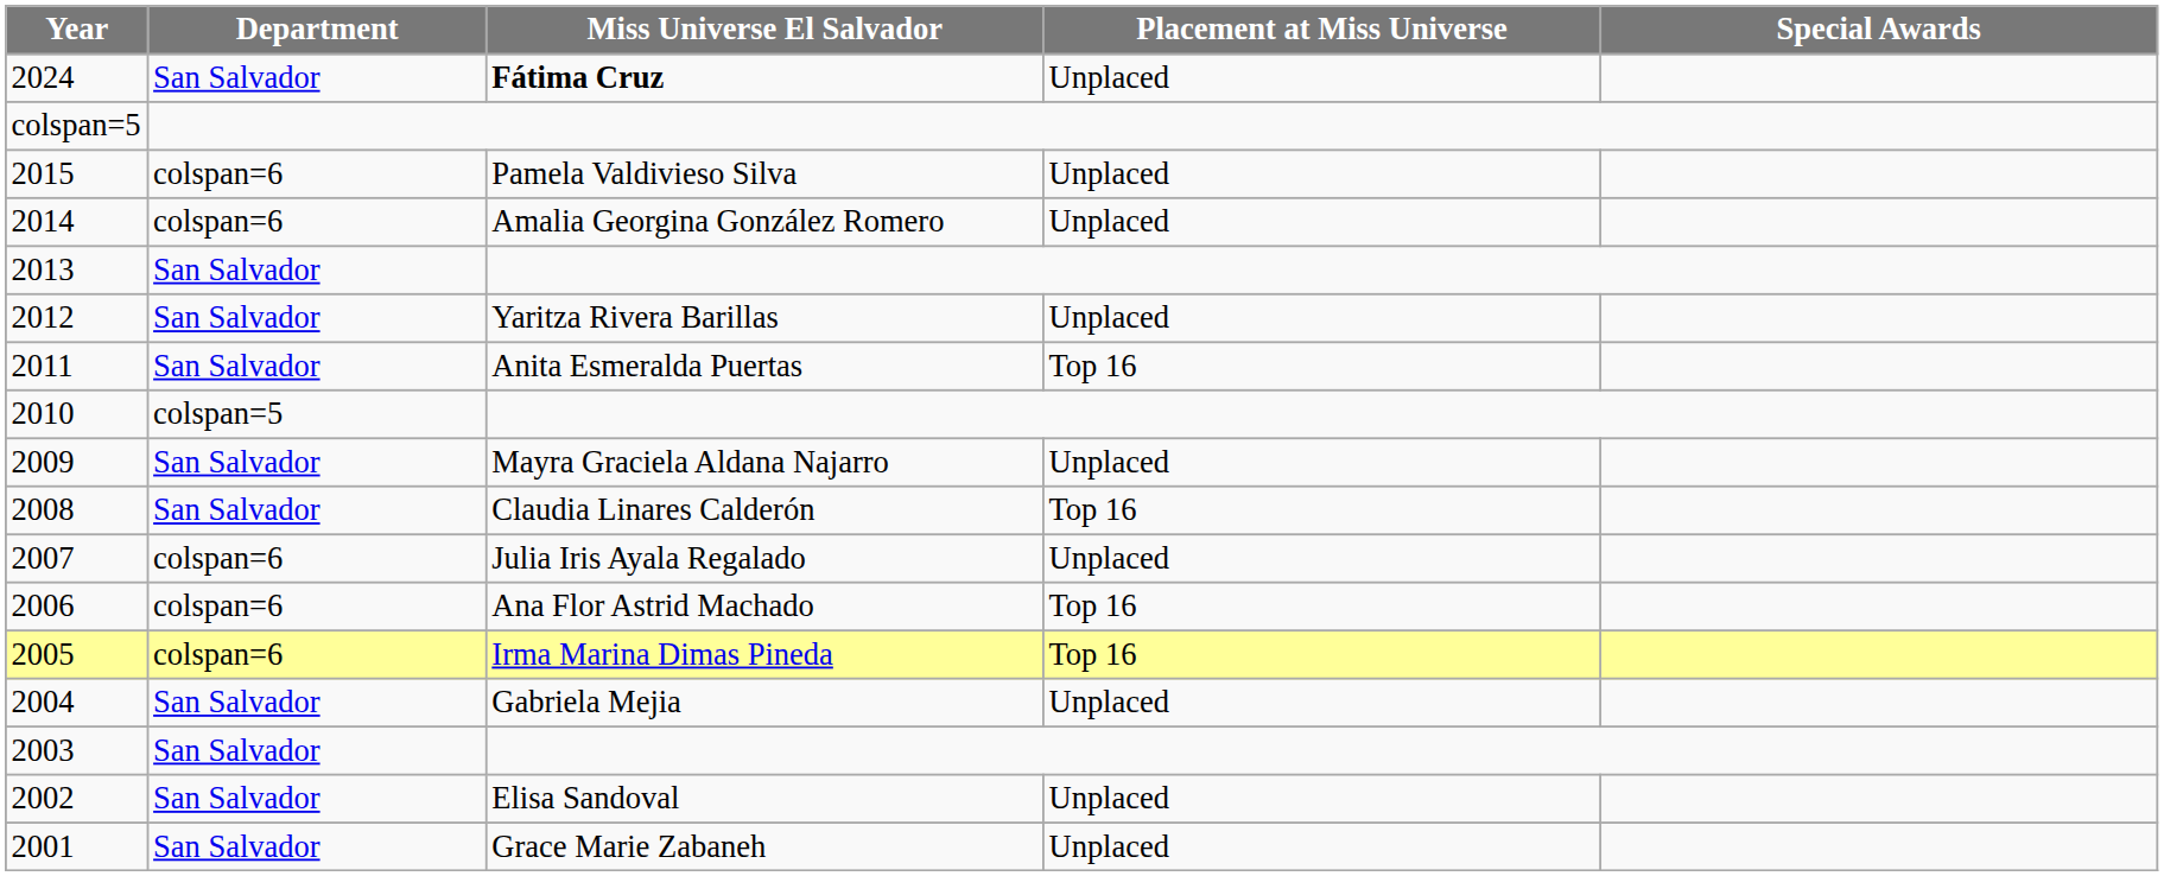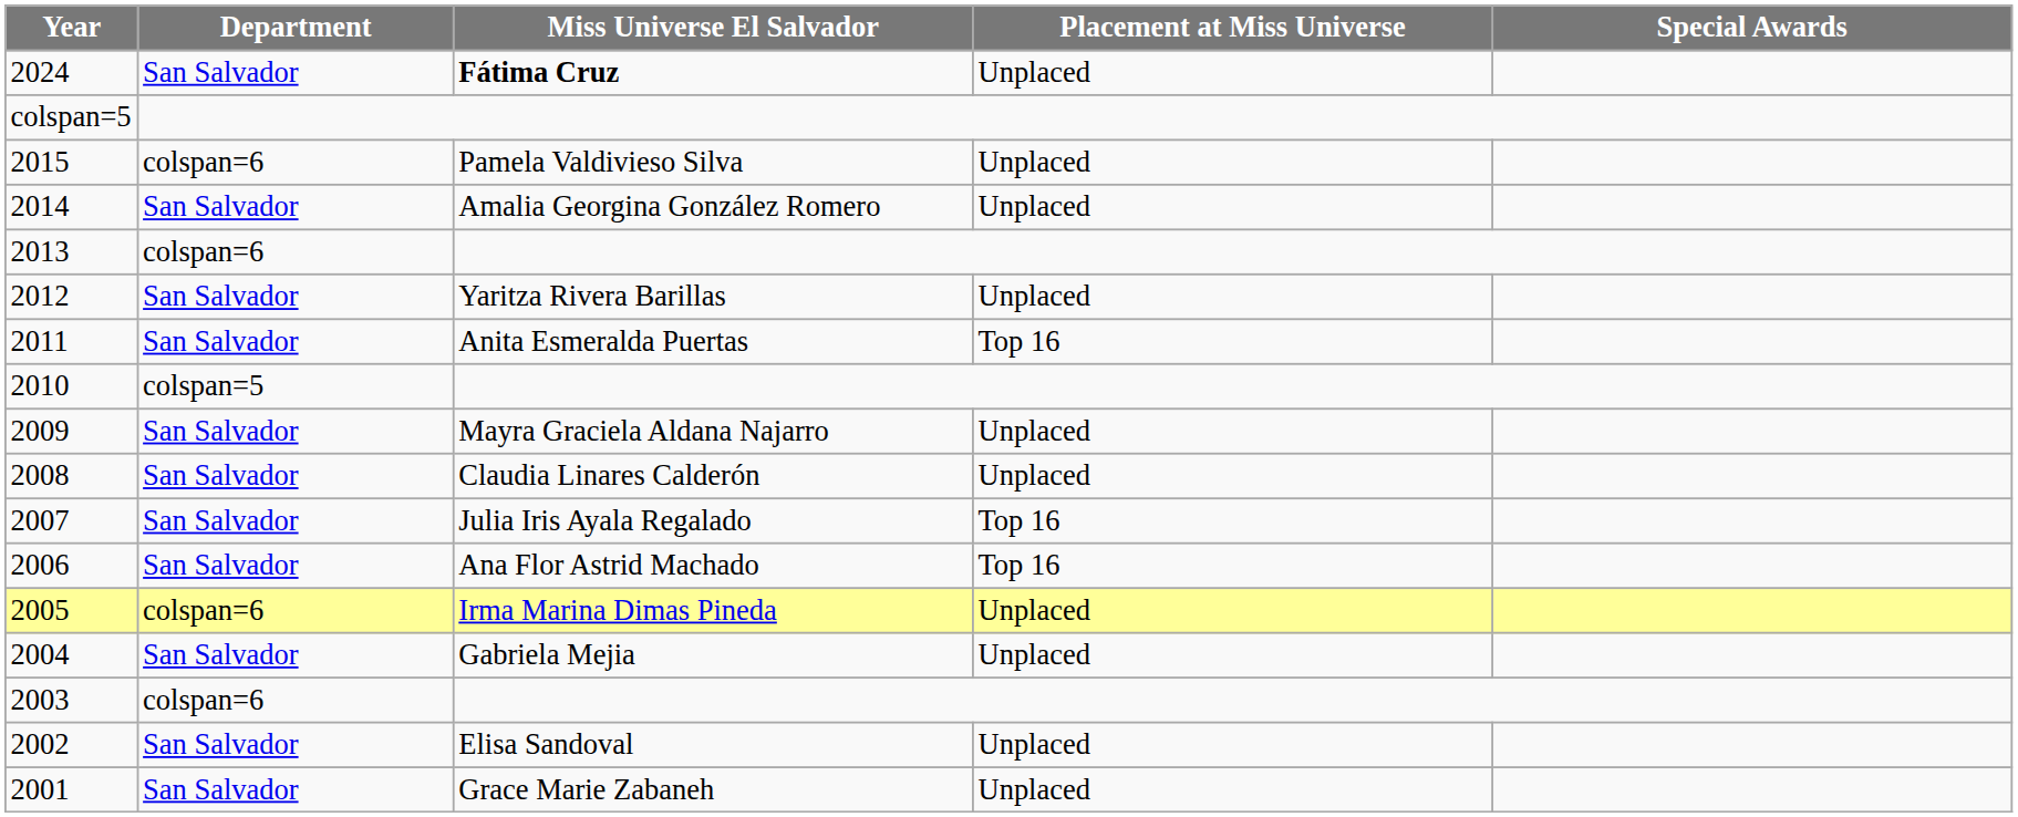2014 | Department: colspan=6 -> San Salvador
2013 | Department: San Salvador -> colspan=6
2008 | Placement at Miss Universe: Top 16 -> Unplaced
2007 | Department: colspan=6 -> San Salvador
2007 | Placement at Miss Universe: Unplaced -> Top 16
2006 | Department: colspan=6 -> San Salvador
2005 | Placement at Miss Universe: Top 16 -> Unplaced
2003 | Department: San Salvador -> colspan=6
